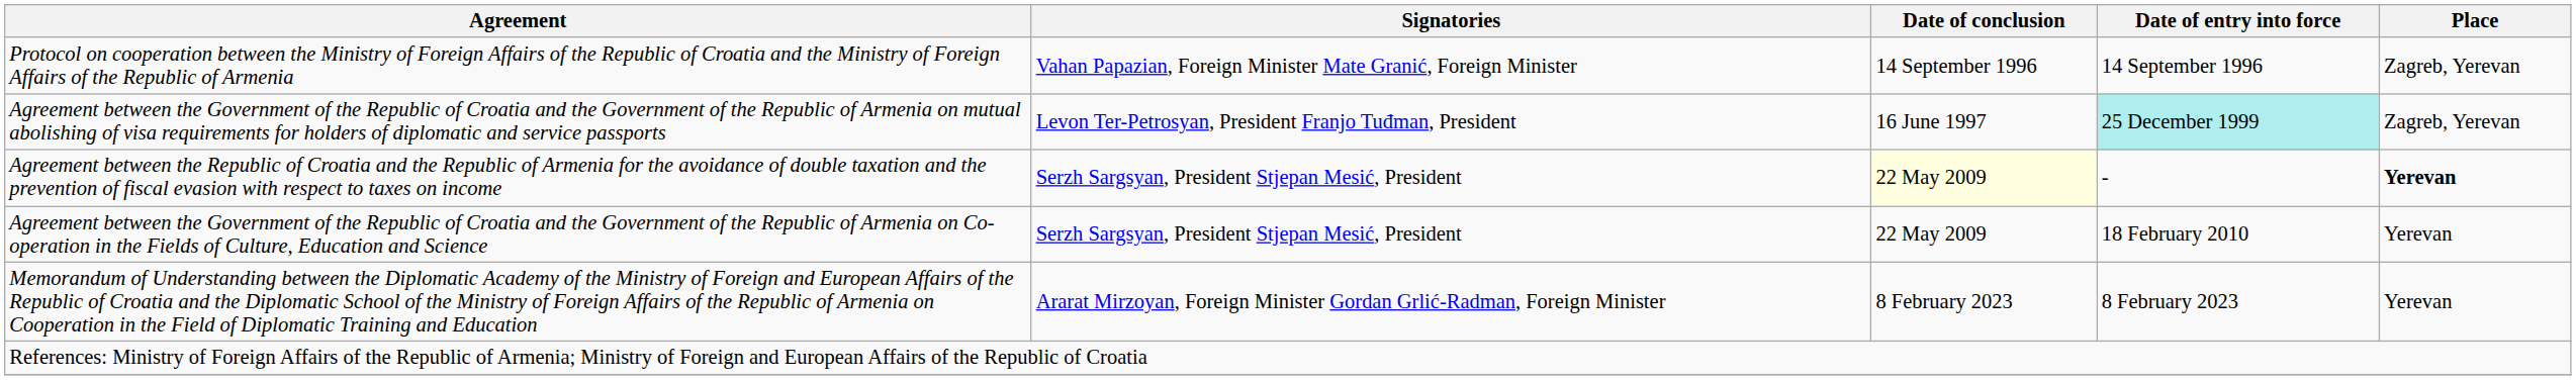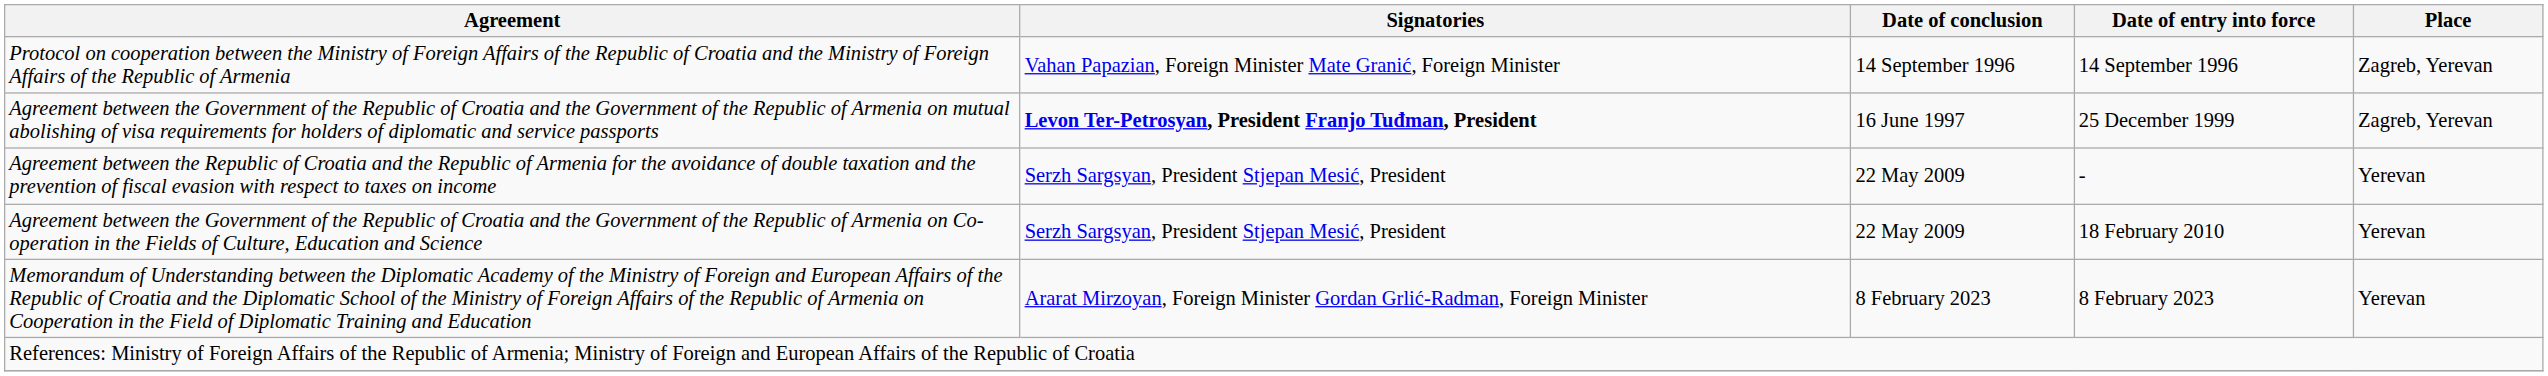row 3 | Signatories: normal -> bold
row 3 | Date of entry into force: paleturquoise background -> no background
row 4 | Date of conclusion: lightyellow background -> no background
row 4 | Place: bold -> normal
